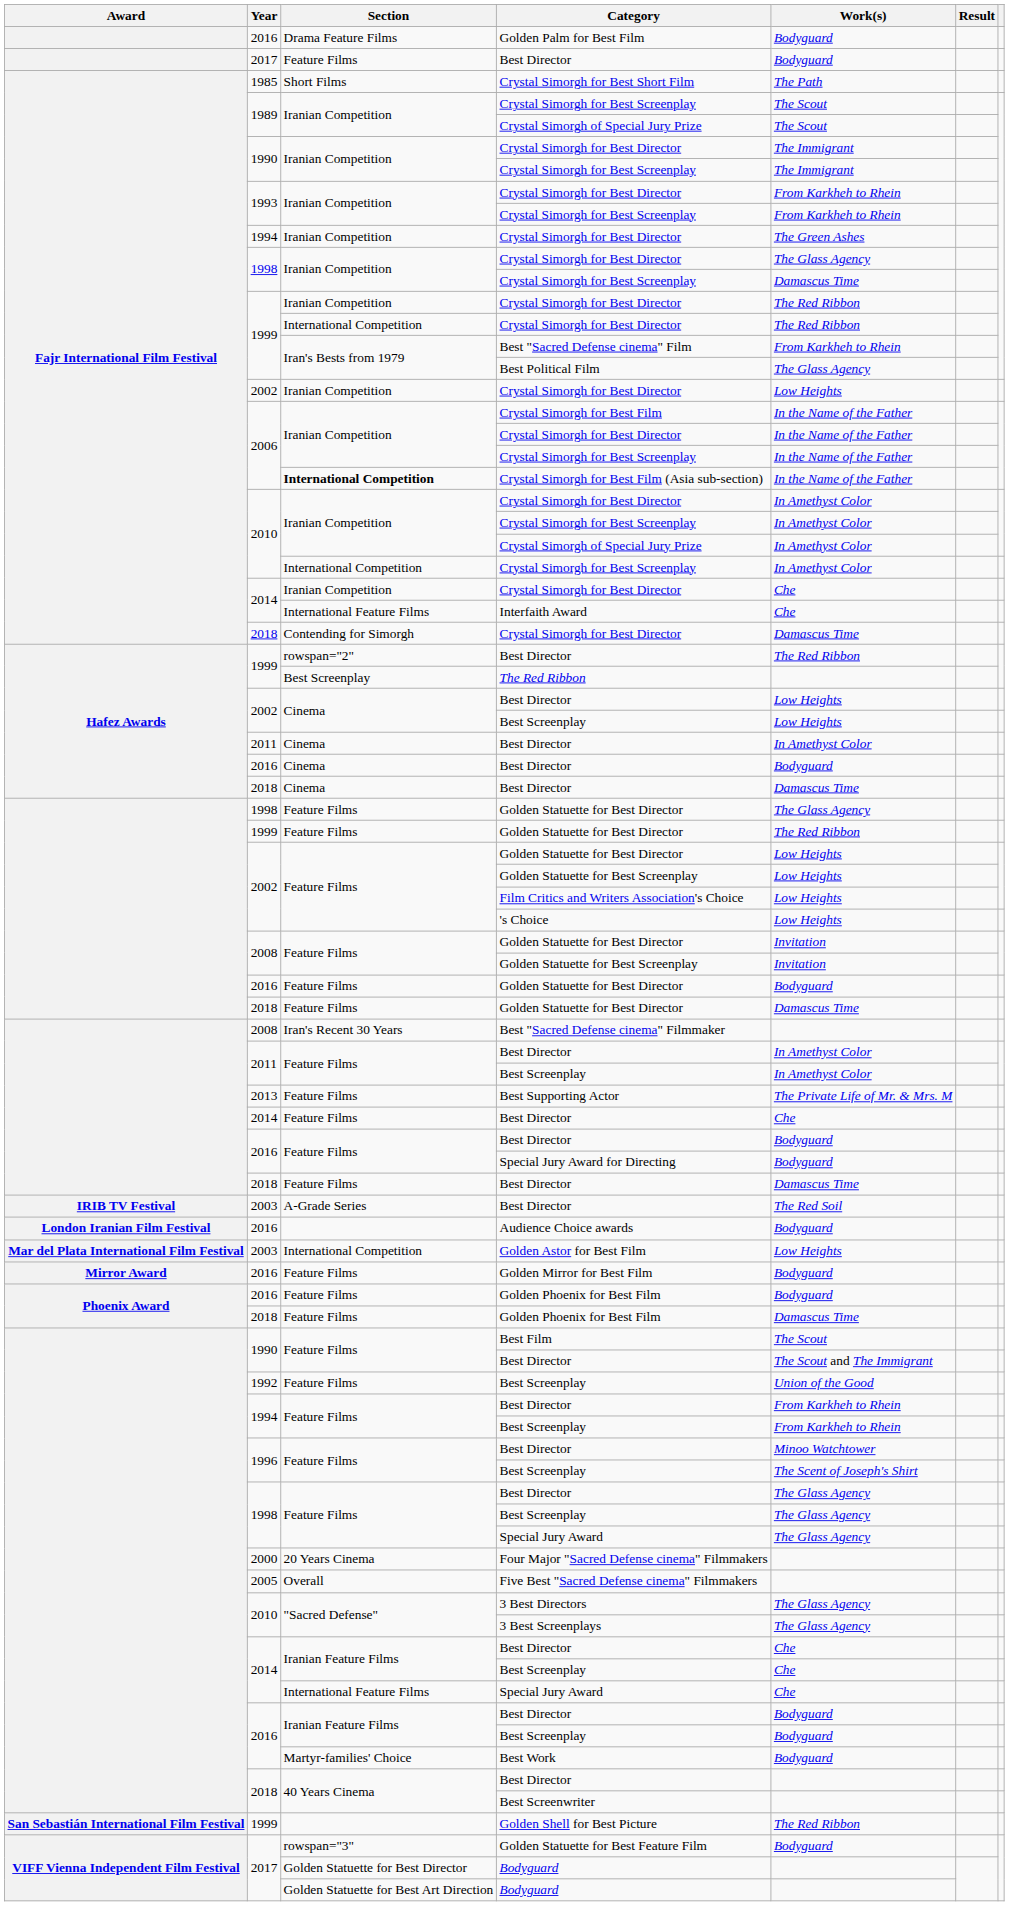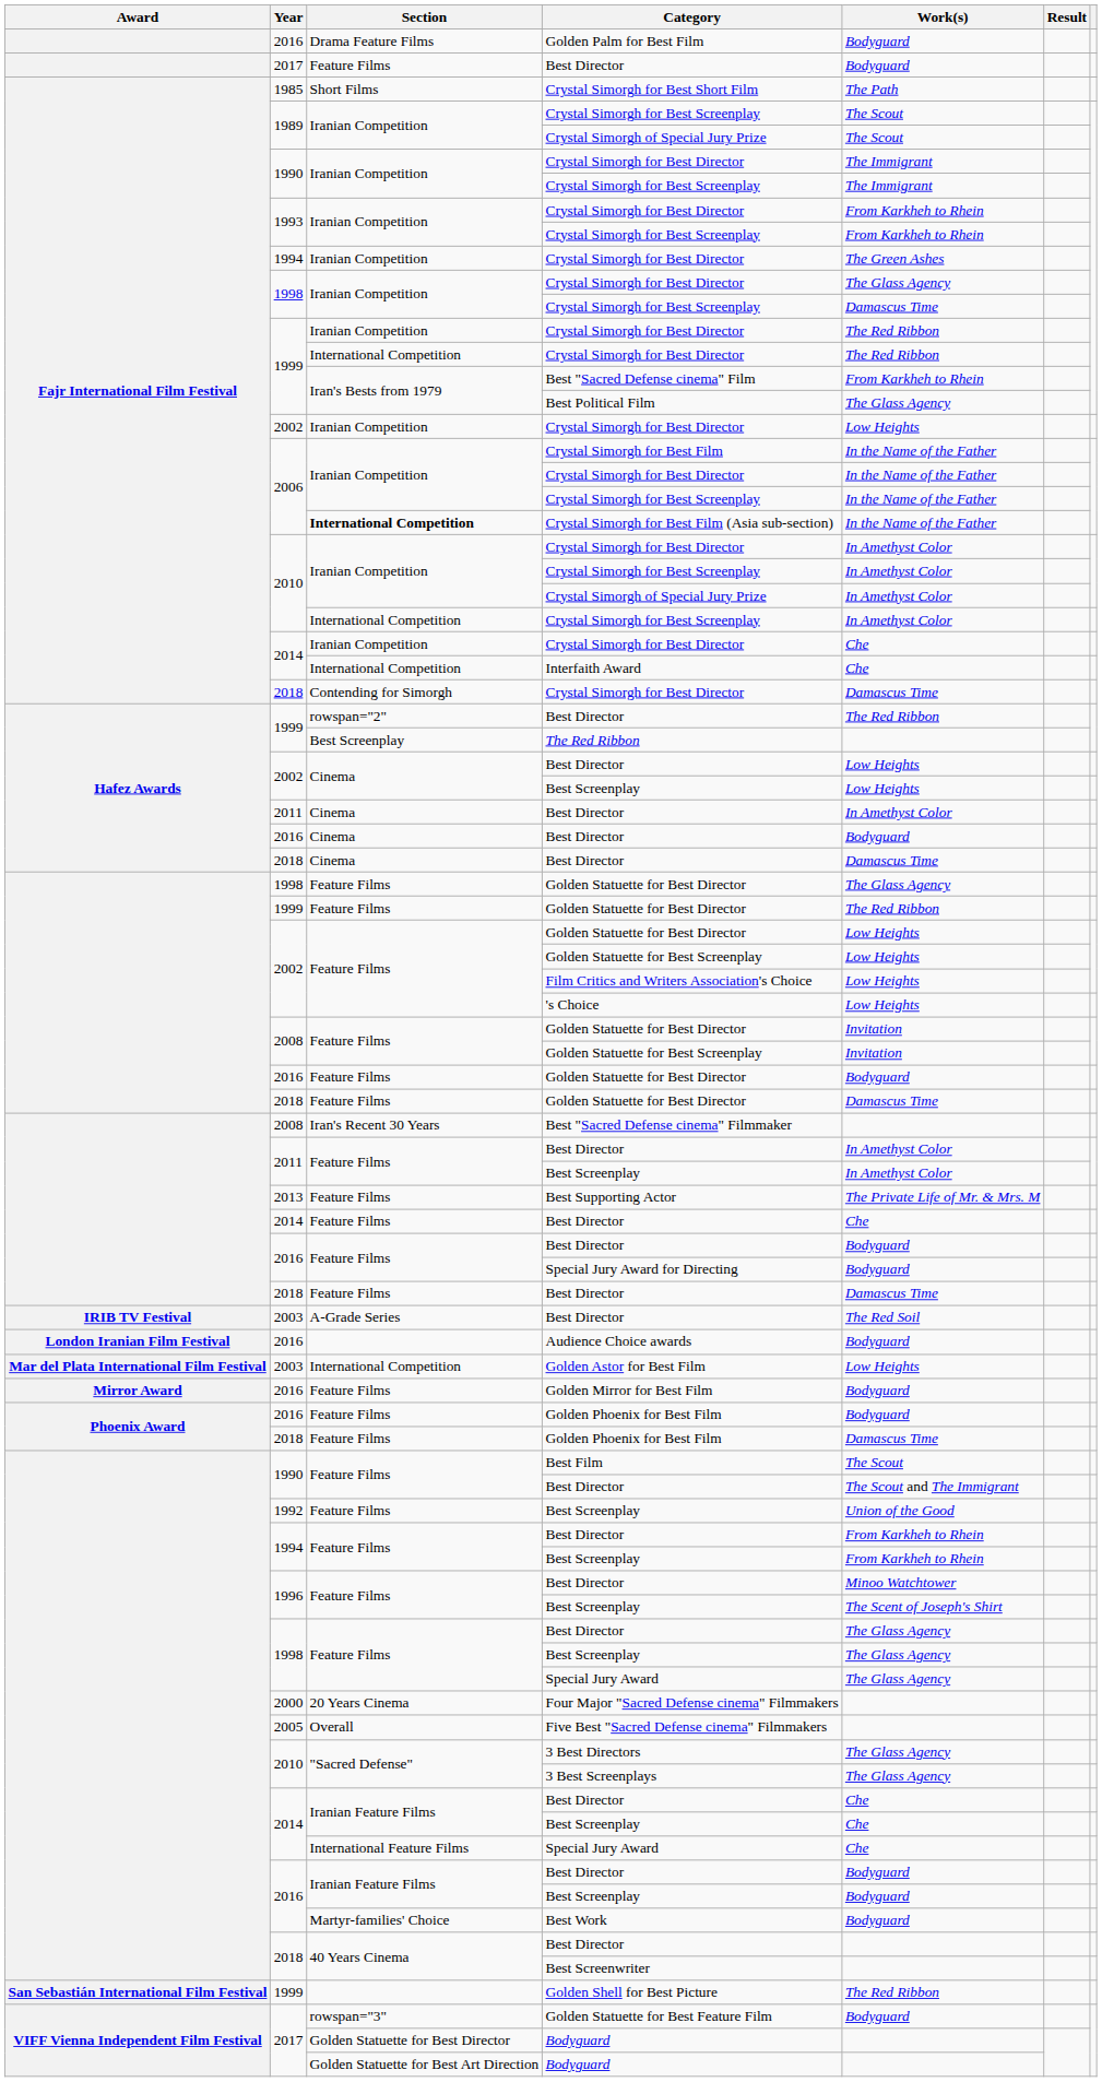Interfaith Award | Section: International Feature Films -> International Competition
